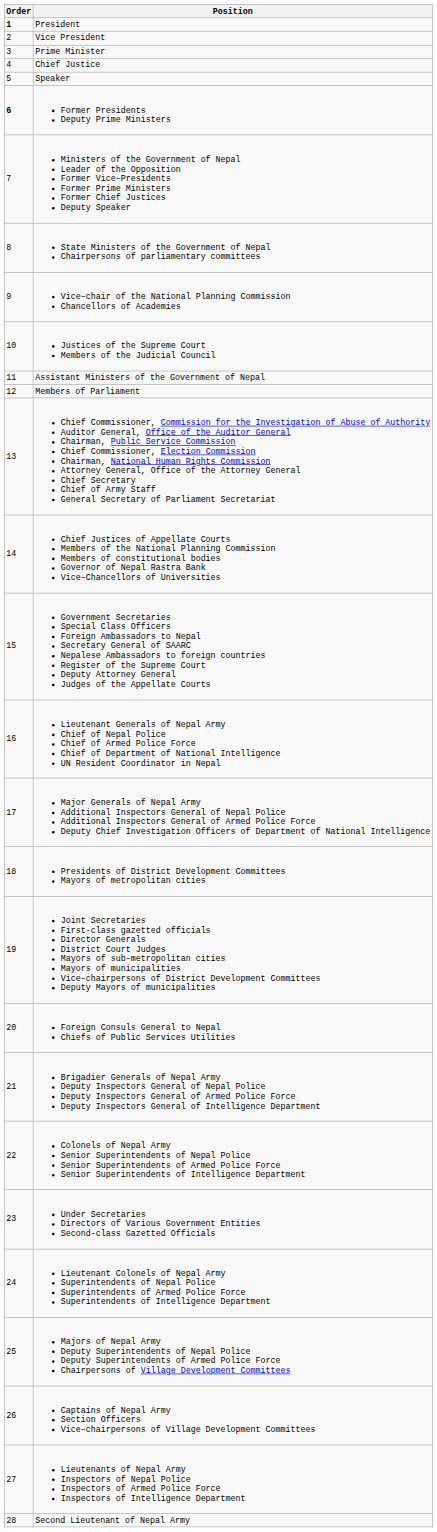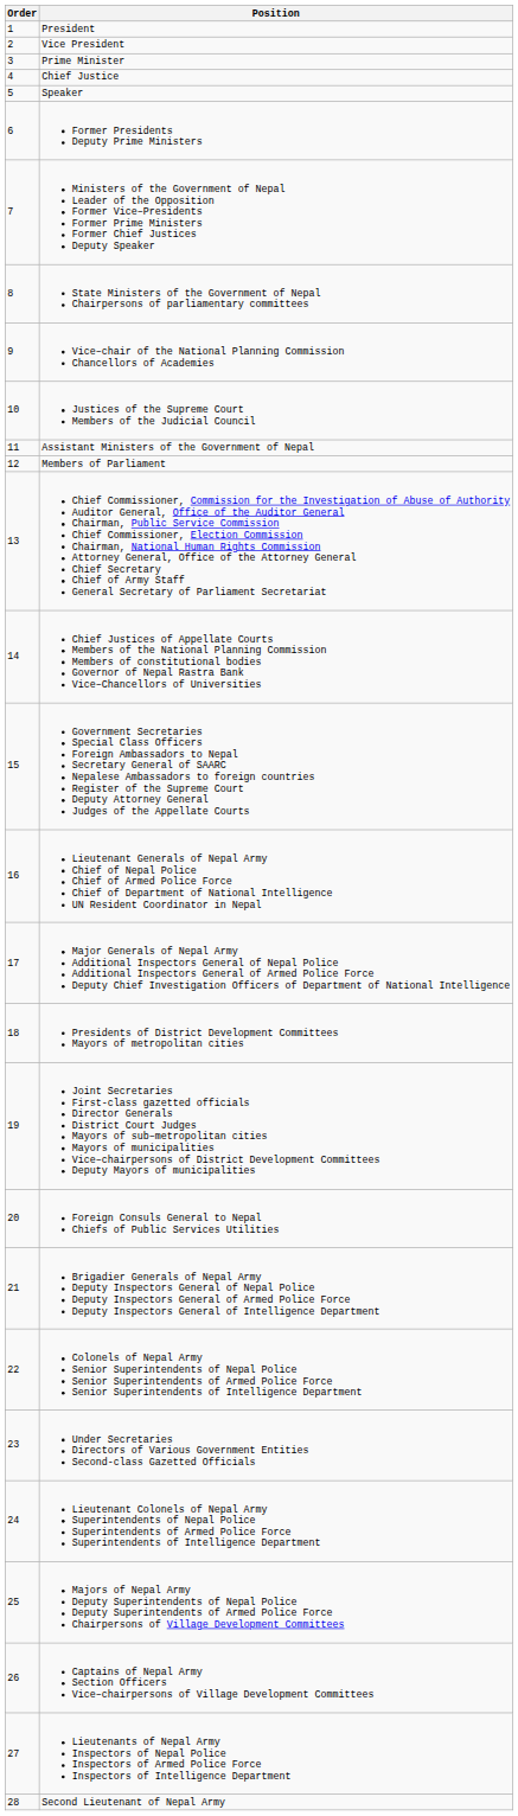President | Order: bold -> normal
Former Presidents Deputy Prime Ministers | Order: bold -> normal
